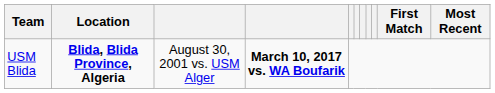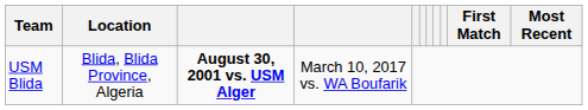USM Blida | Location: bold -> normal
USM Blida | column 3: normal -> bold
USM Blida | column 4: bold -> normal
